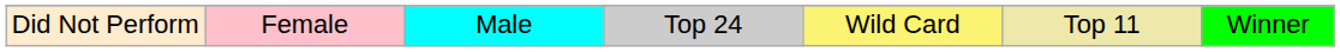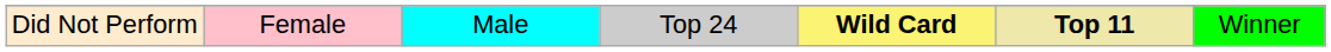Did Not Perform | column 5: normal -> bold
Did Not Perform | column 6: normal -> bold
